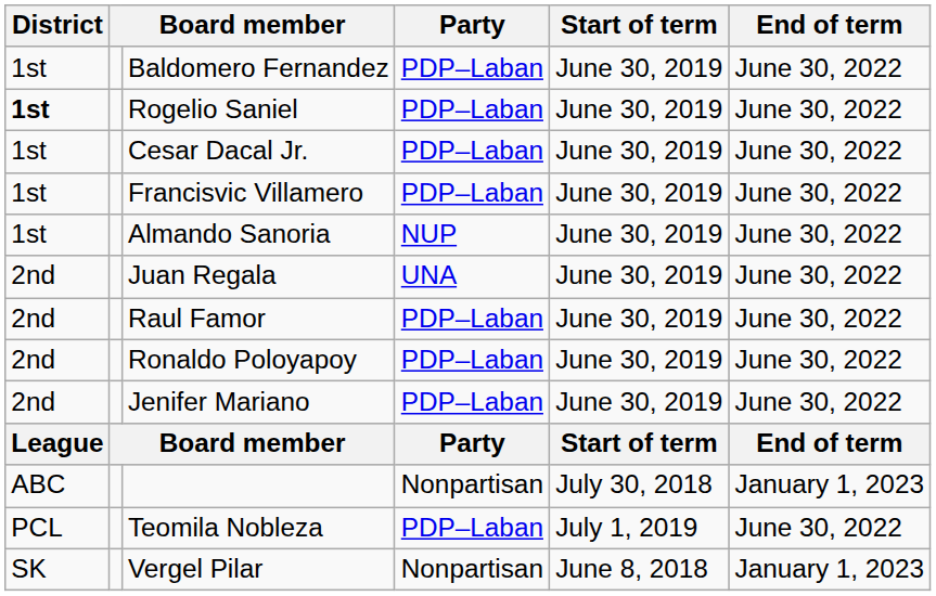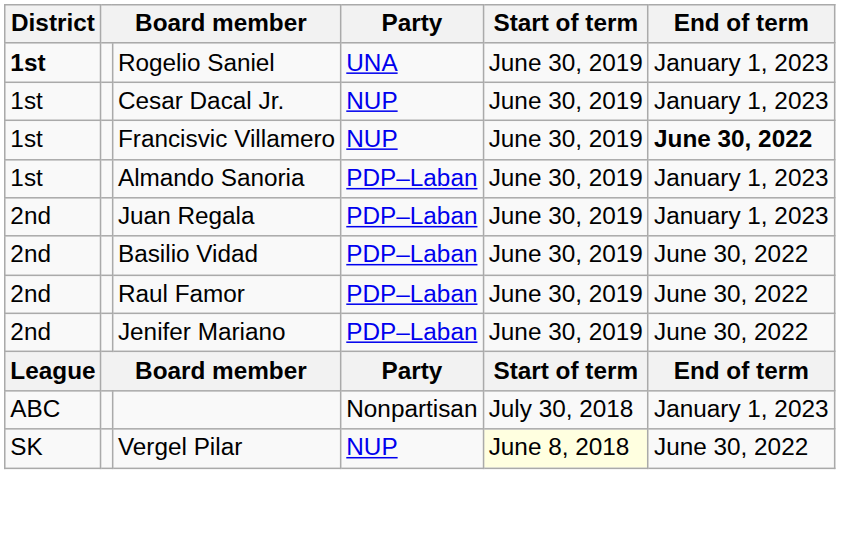- row: 1st | Baldomero Fernandez | PDP–Laban | June 30, 2019 | June 30, 2022
Rogelio Saniel | Party: PDP–Laban -> UNA
Rogelio Saniel | End of term: June 30, 2022 -> January 1, 2023
Cesar Dacal Jr. | Party: PDP–Laban -> NUP
Cesar Dacal Jr. | End of term: June 30, 2022 -> January 1, 2023
Francisvic Villamero | Party: PDP–Laban -> NUP
Francisvic Villamero | End of term: normal -> bold
Almando Sanoria | Party: NUP -> PDP–Laban
Almando Sanoria | End of term: June 30, 2022 -> January 1, 2023
Juan Regala | Party: UNA -> PDP–Laban
Juan Regala | End of term: June 30, 2022 -> January 1, 2023
+ row: 2nd | Basilio Vidad | PDP–Laban | June 30, 2019 | June 30, 2022
- row: 2nd | Ronaldo Poloyapoy | PDP–Laban | June 30, 2019 | June 30, 2022
- row: PCL | Teomila Nobleza | PDP–Laban | July 1, 2019 | June 30, 2022
Vergel Pilar | Party: Nonpartisan -> NUP
Vergel Pilar | Start of term: no background -> lightyellow background
Vergel Pilar | End of term: January 1, 2023 -> June 30, 2022
